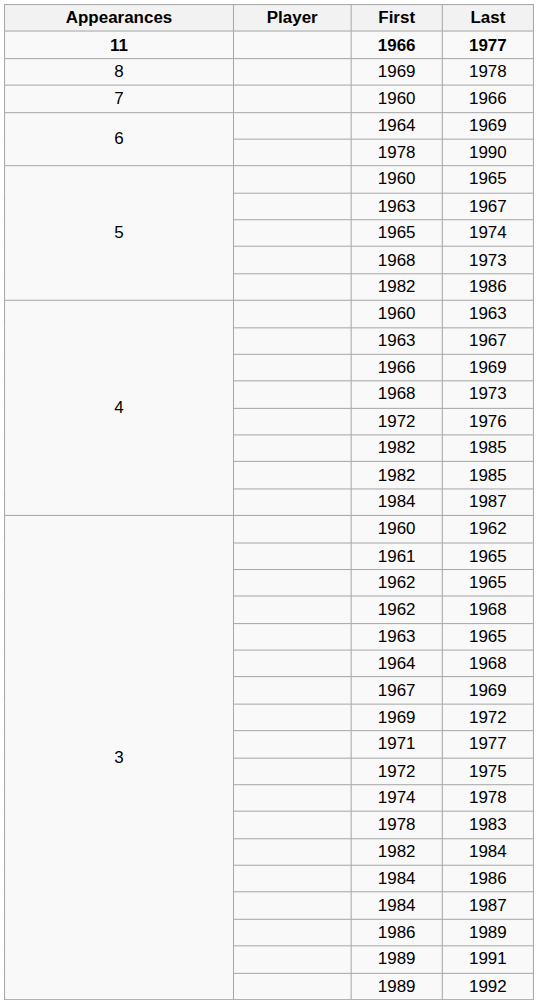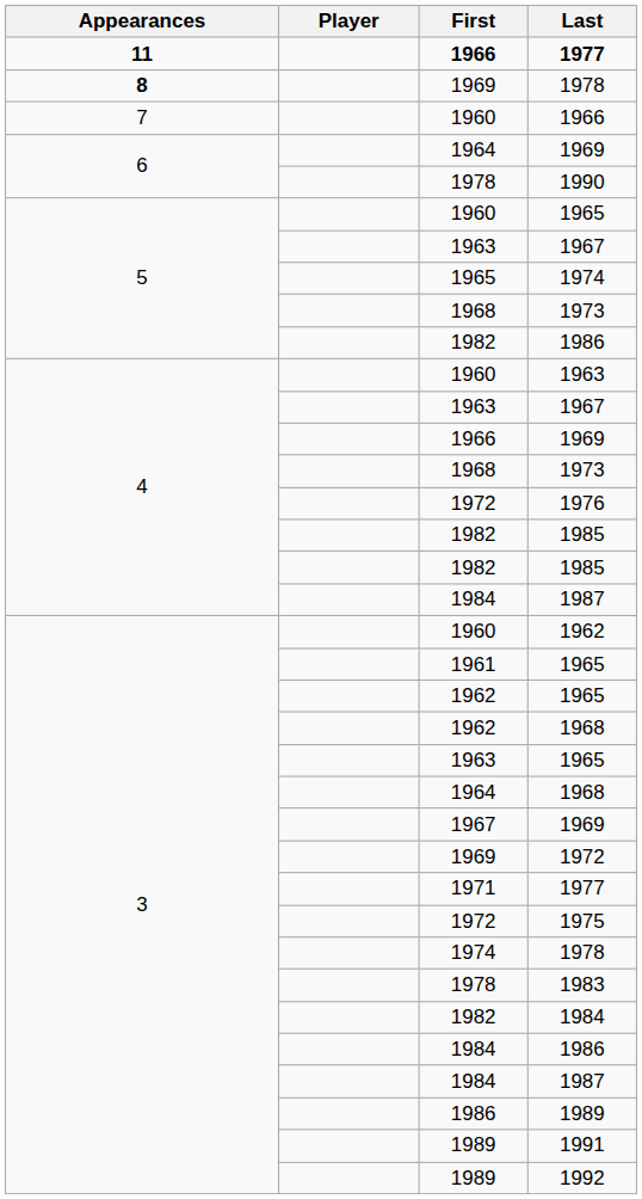1969 / 1978 | Appearances: normal -> bold
